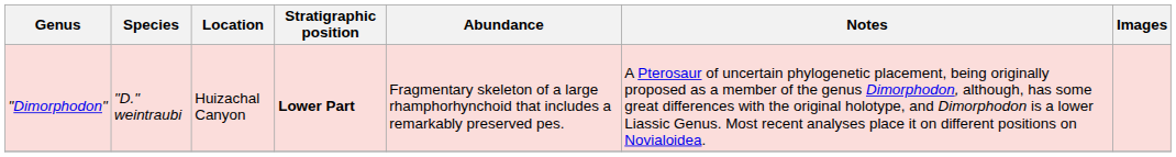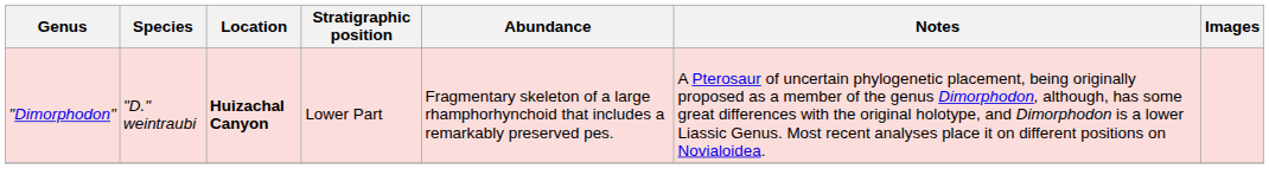"Dimorphodon" | Location: normal -> bold
"Dimorphodon" | Stratigraphic position: bold -> normal
